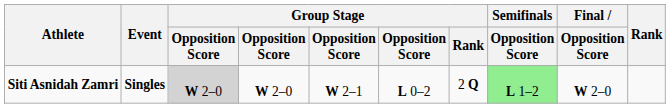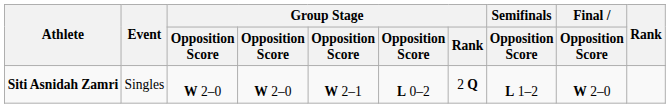Siti Asnidah Zamri | Event: bold -> normal
Siti Asnidah Zamri | column 3: lightgrey background -> no background
Siti Asnidah Zamri | Semifinals / Opposition Score: lightgreen background -> no background
